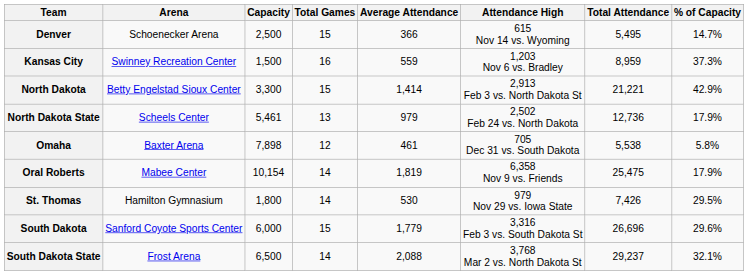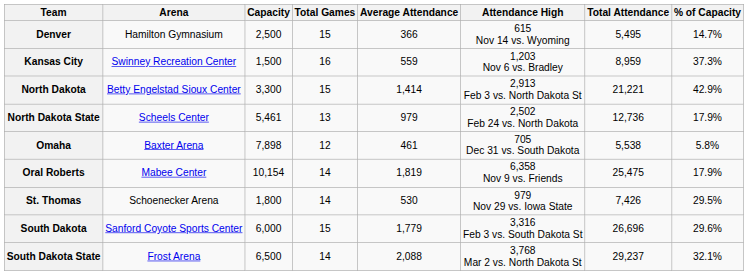Denver | Arena: Schoenecker Arena -> Hamilton Gymnasium
St. Thomas | Arena: Hamilton Gymnasium -> Schoenecker Arena
